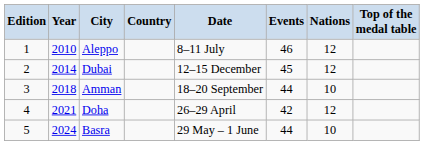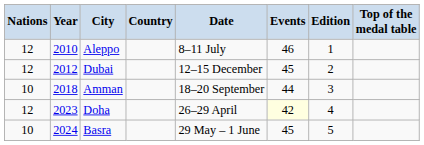columns swapped: Edition <-> Nations
Dubai | Year: 2014 -> 2012
Doha | Year: 2021 -> 2023
Doha | Events: no background -> lightyellow background
Basra | Events: 44 -> 45
